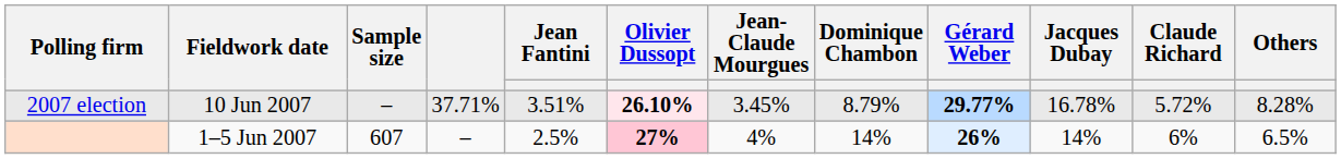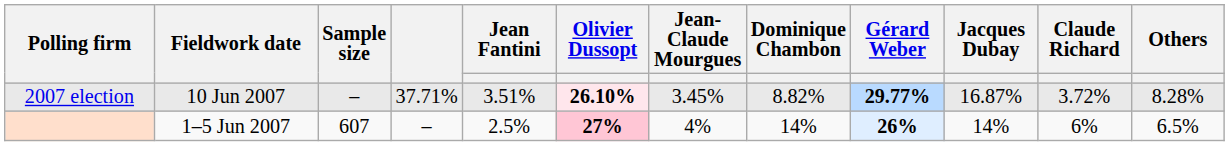2007 election | Dominique Chambon: 8.79% -> 8.82%
2007 election | Jacques Dubay: 16.78% -> 16.87%
2007 election | Claude Richard: 5.72% -> 3.72%
